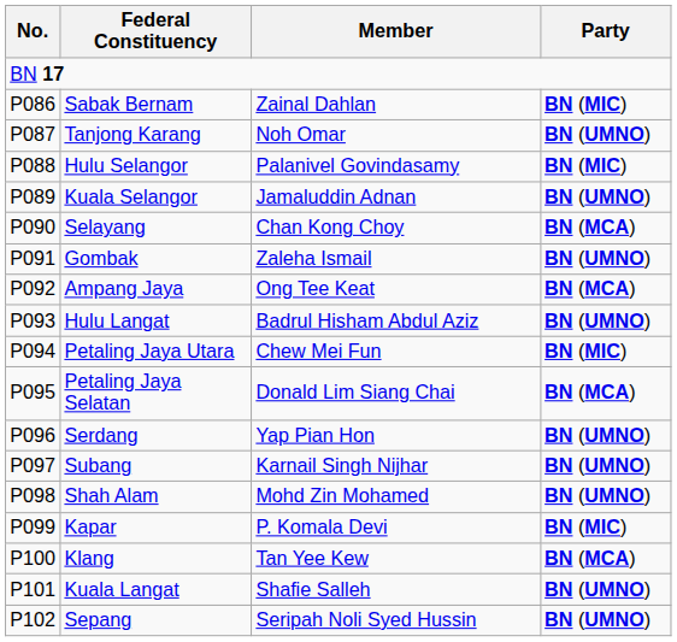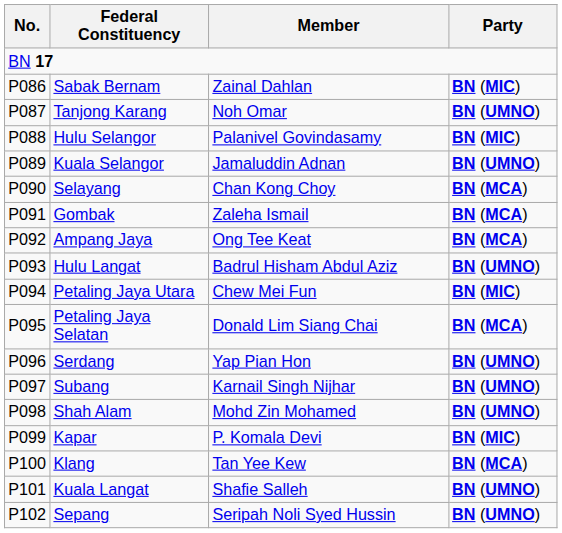Gombak | Party: BN (UMNO) -> BN (MCA)
